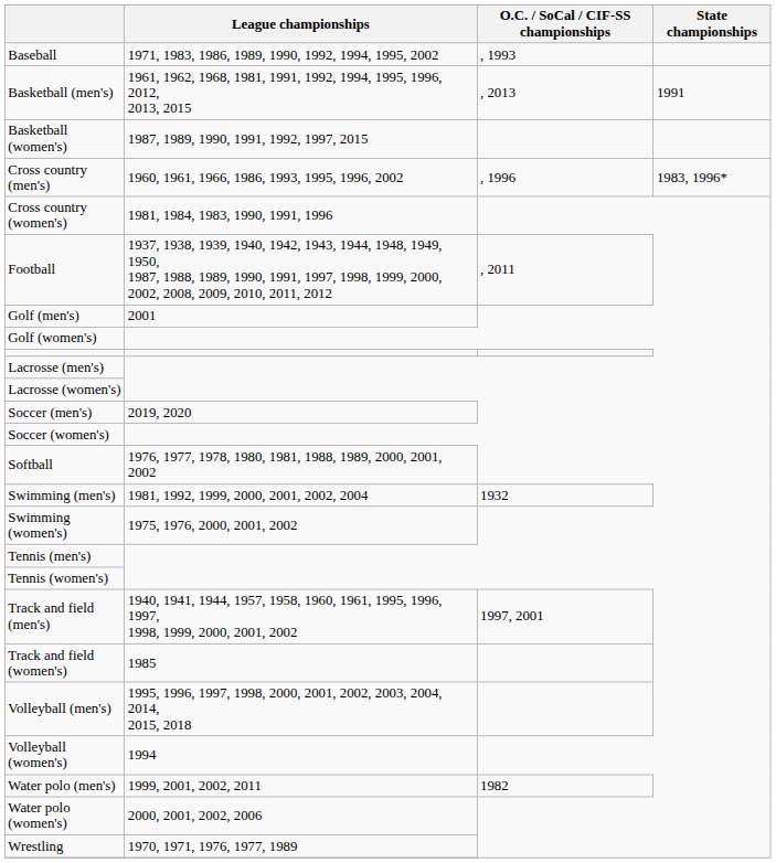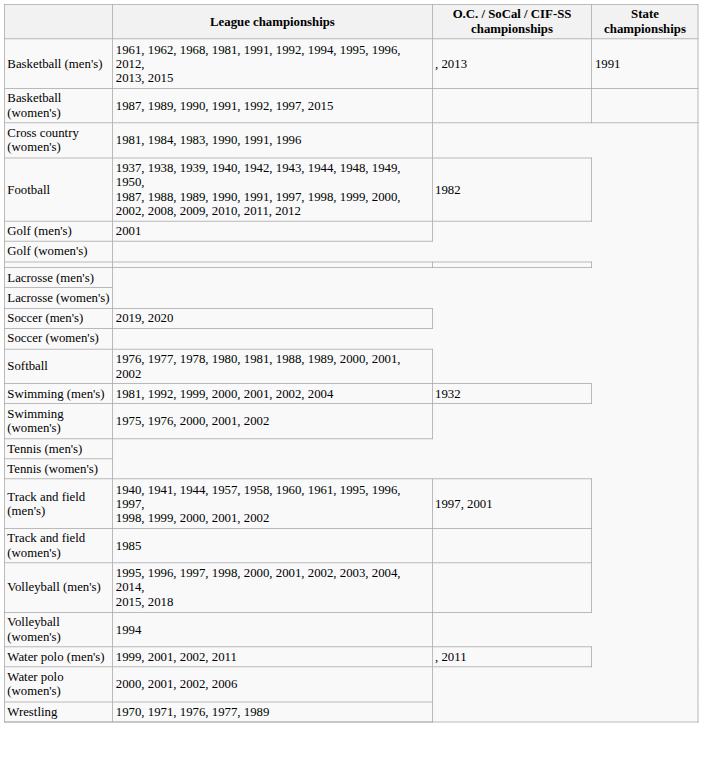- row: Baseball | 1971, 1983, 1986, 1989, 1990, 1992, 1994, 1995, 2002 | , 1993
- row: Cross country (men's) | 1960, 1961, 1966, 1986, 1993, 1995, 1996, 2002 | , 1996 | 1983, 1996*
Football | O.C. / SoCal / CIF-SS championships: , 2011 -> 1982
Water polo (men's) | O.C. / SoCal / CIF-SS championships: 1982 -> , 2011
